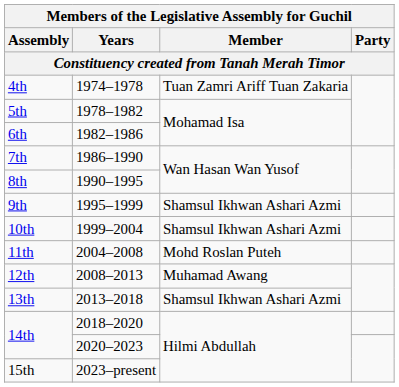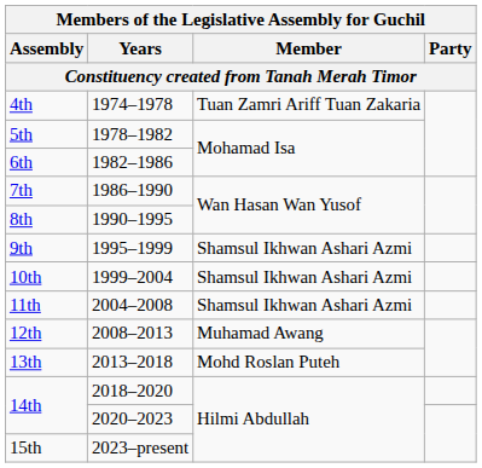11th | Member: Mohd Roslan Puteh -> Shamsul Ikhwan Ashari Azmi
13th | Member: Shamsul Ikhwan Ashari Azmi -> Mohd Roslan Puteh
